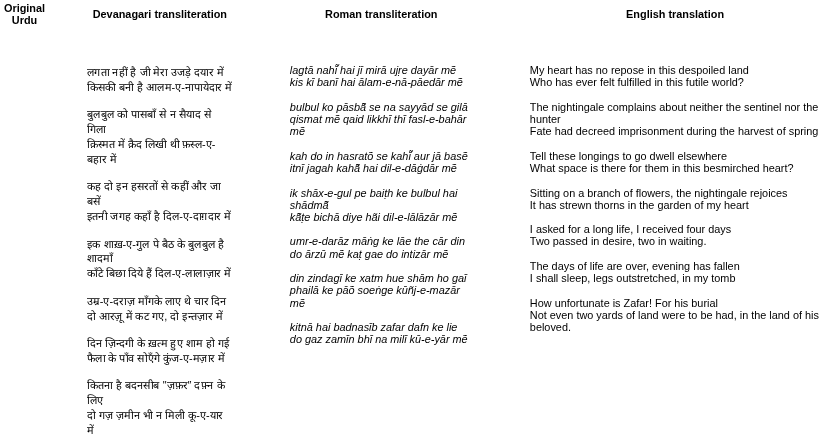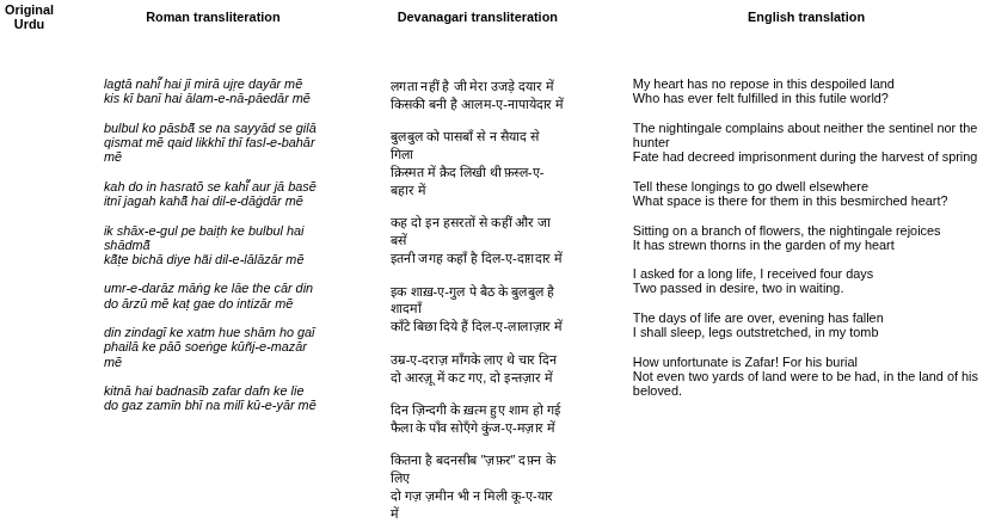columns swapped: Devanagari transliteration <-> Roman transliteration
